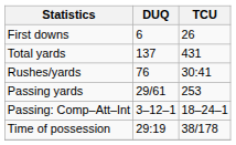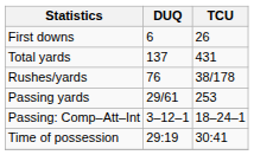Rushes/yards | TCU: 30:41 -> 38/178
Time of possession | TCU: 38/178 -> 30:41
